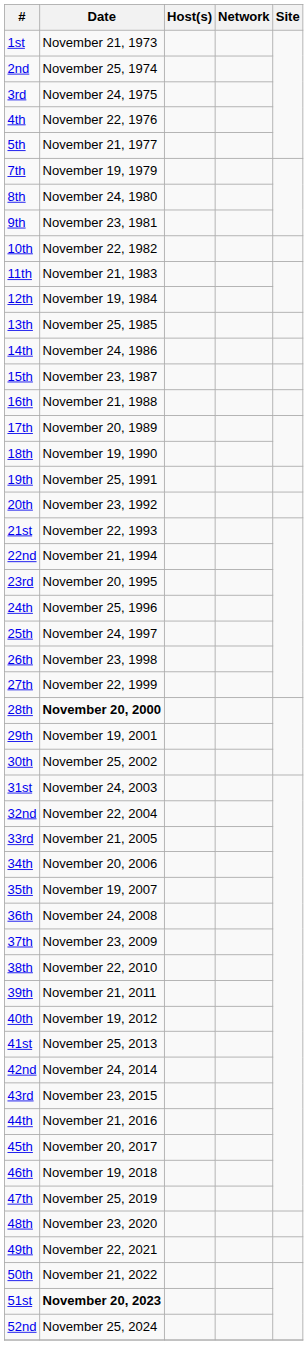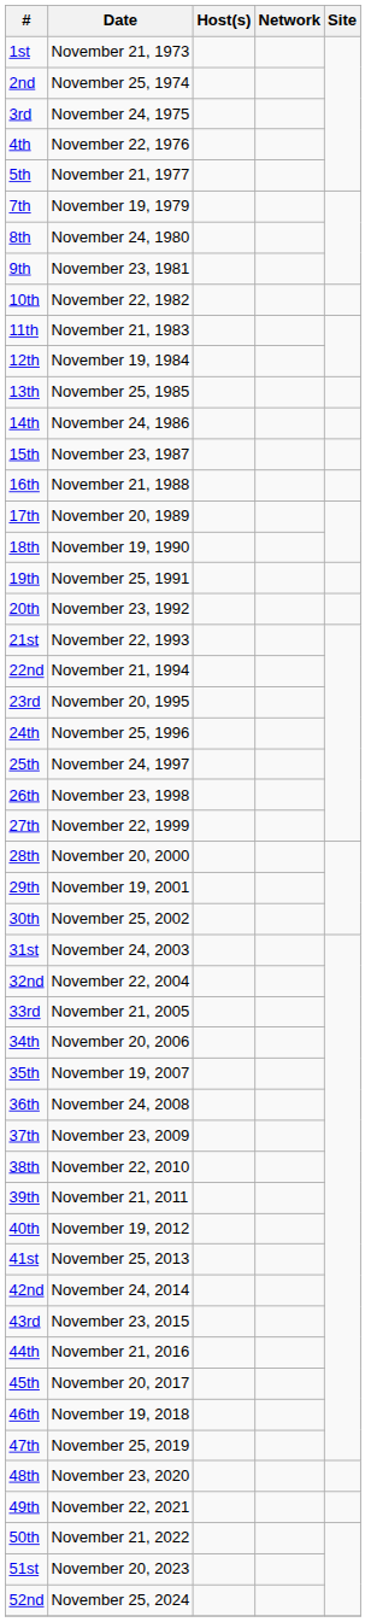28th | Date: bold -> normal
51st | Date: bold -> normal
